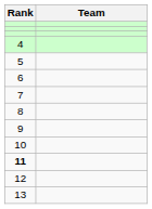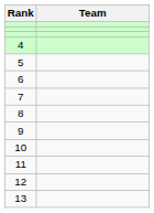row 12 | Rank: bold -> normal
